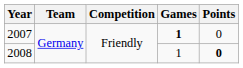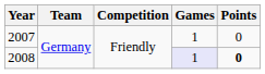2007 | Games: bold -> normal
2008 | Games: no background -> lavender background
